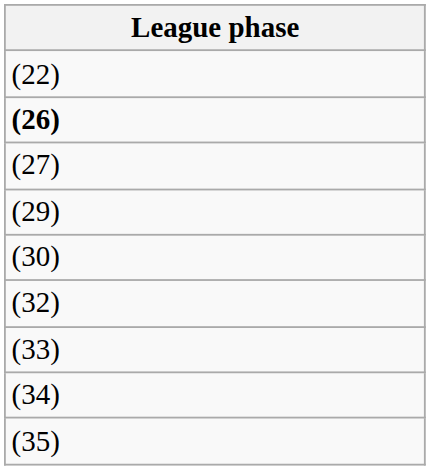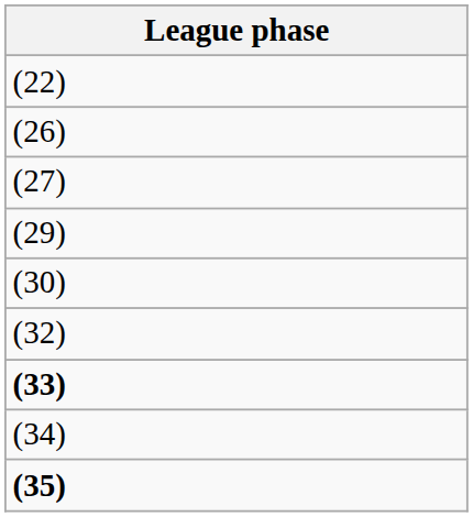row 3 | column 1: bold -> normal
row 8 | column 1: normal -> bold
row 10 | column 1: normal -> bold
